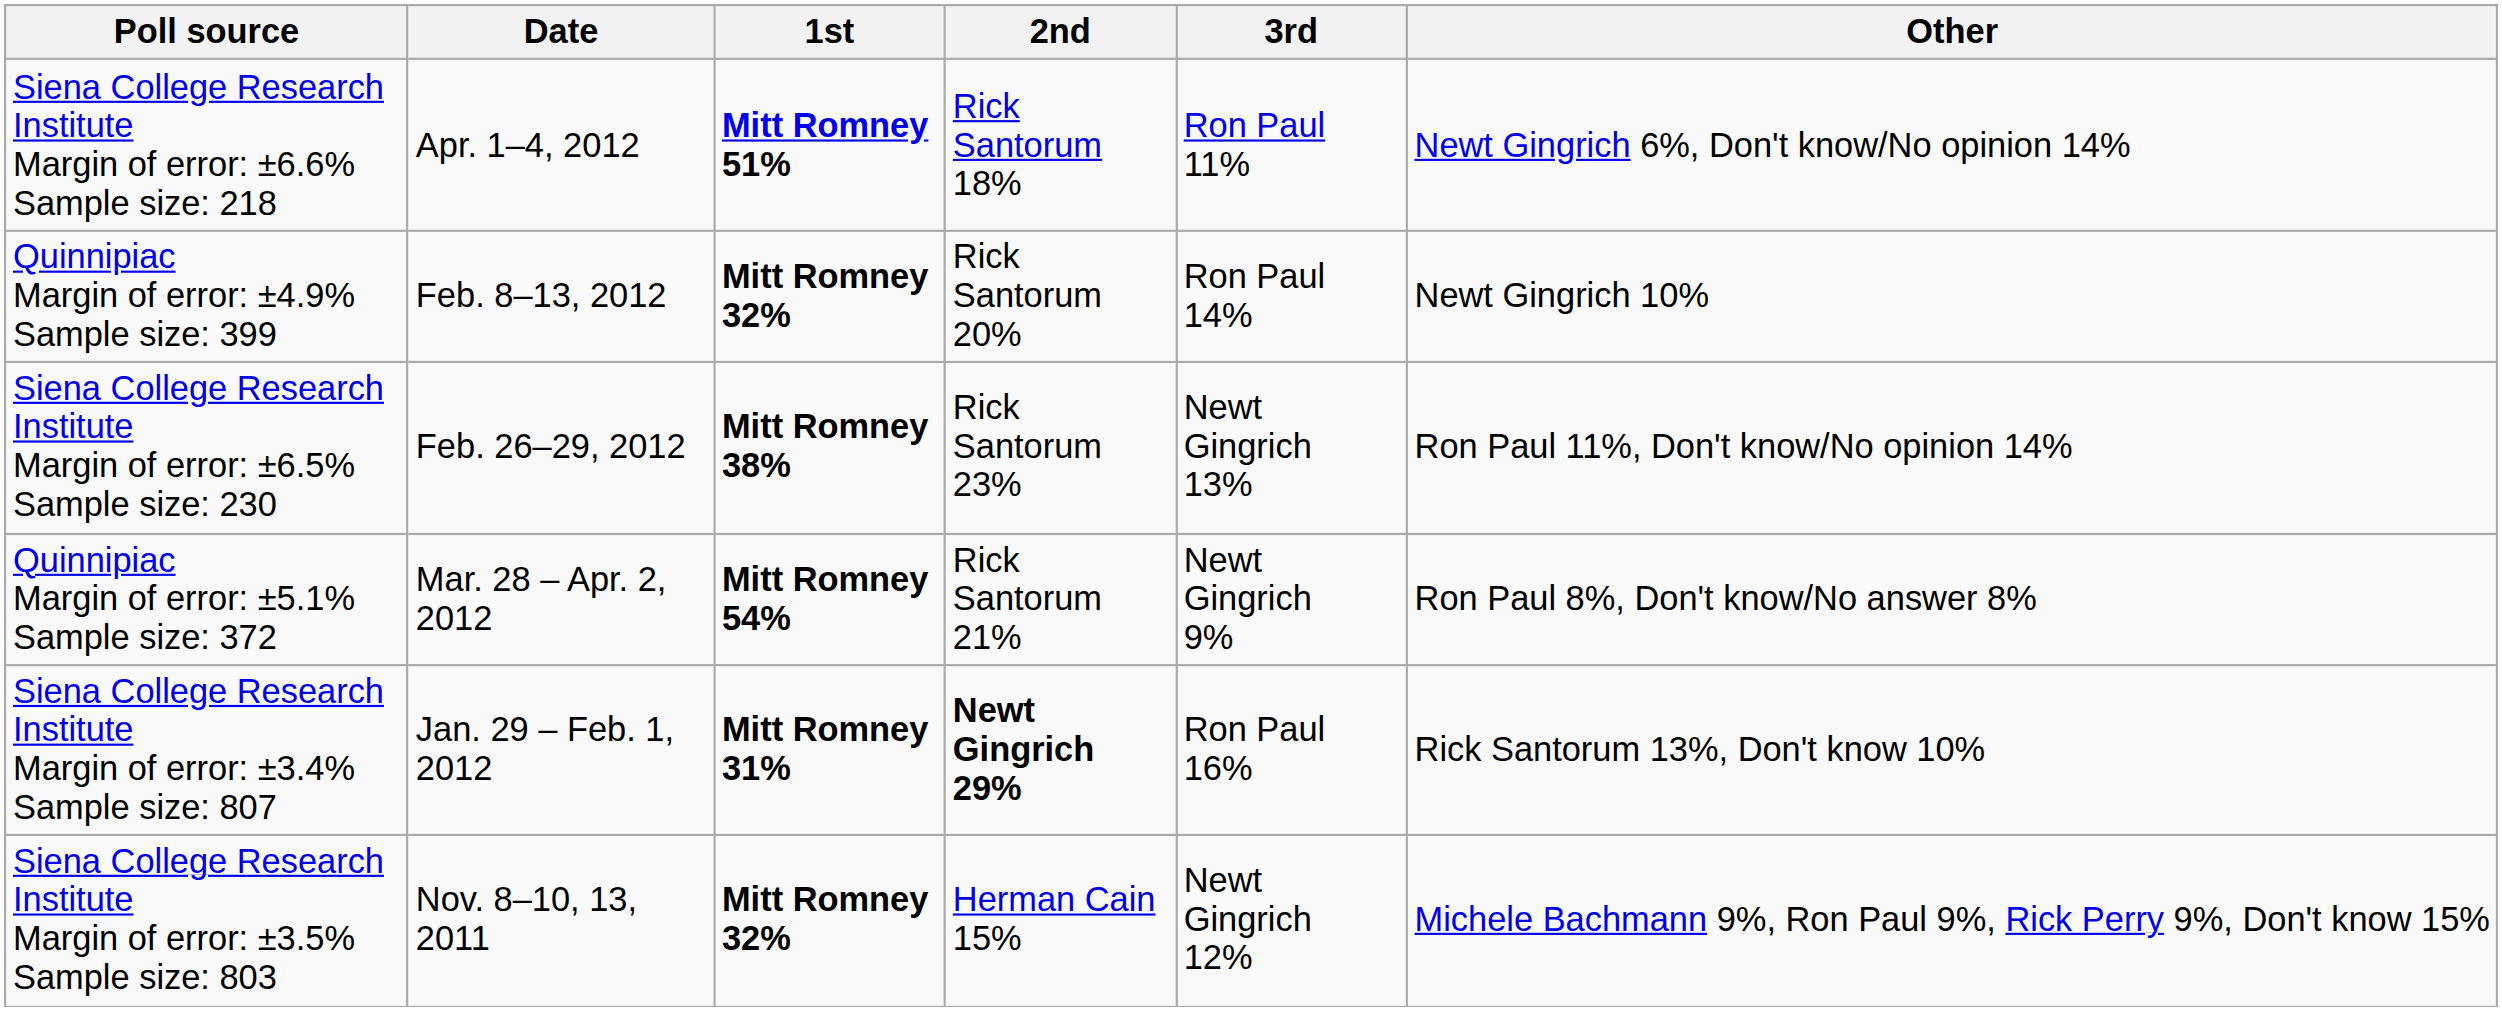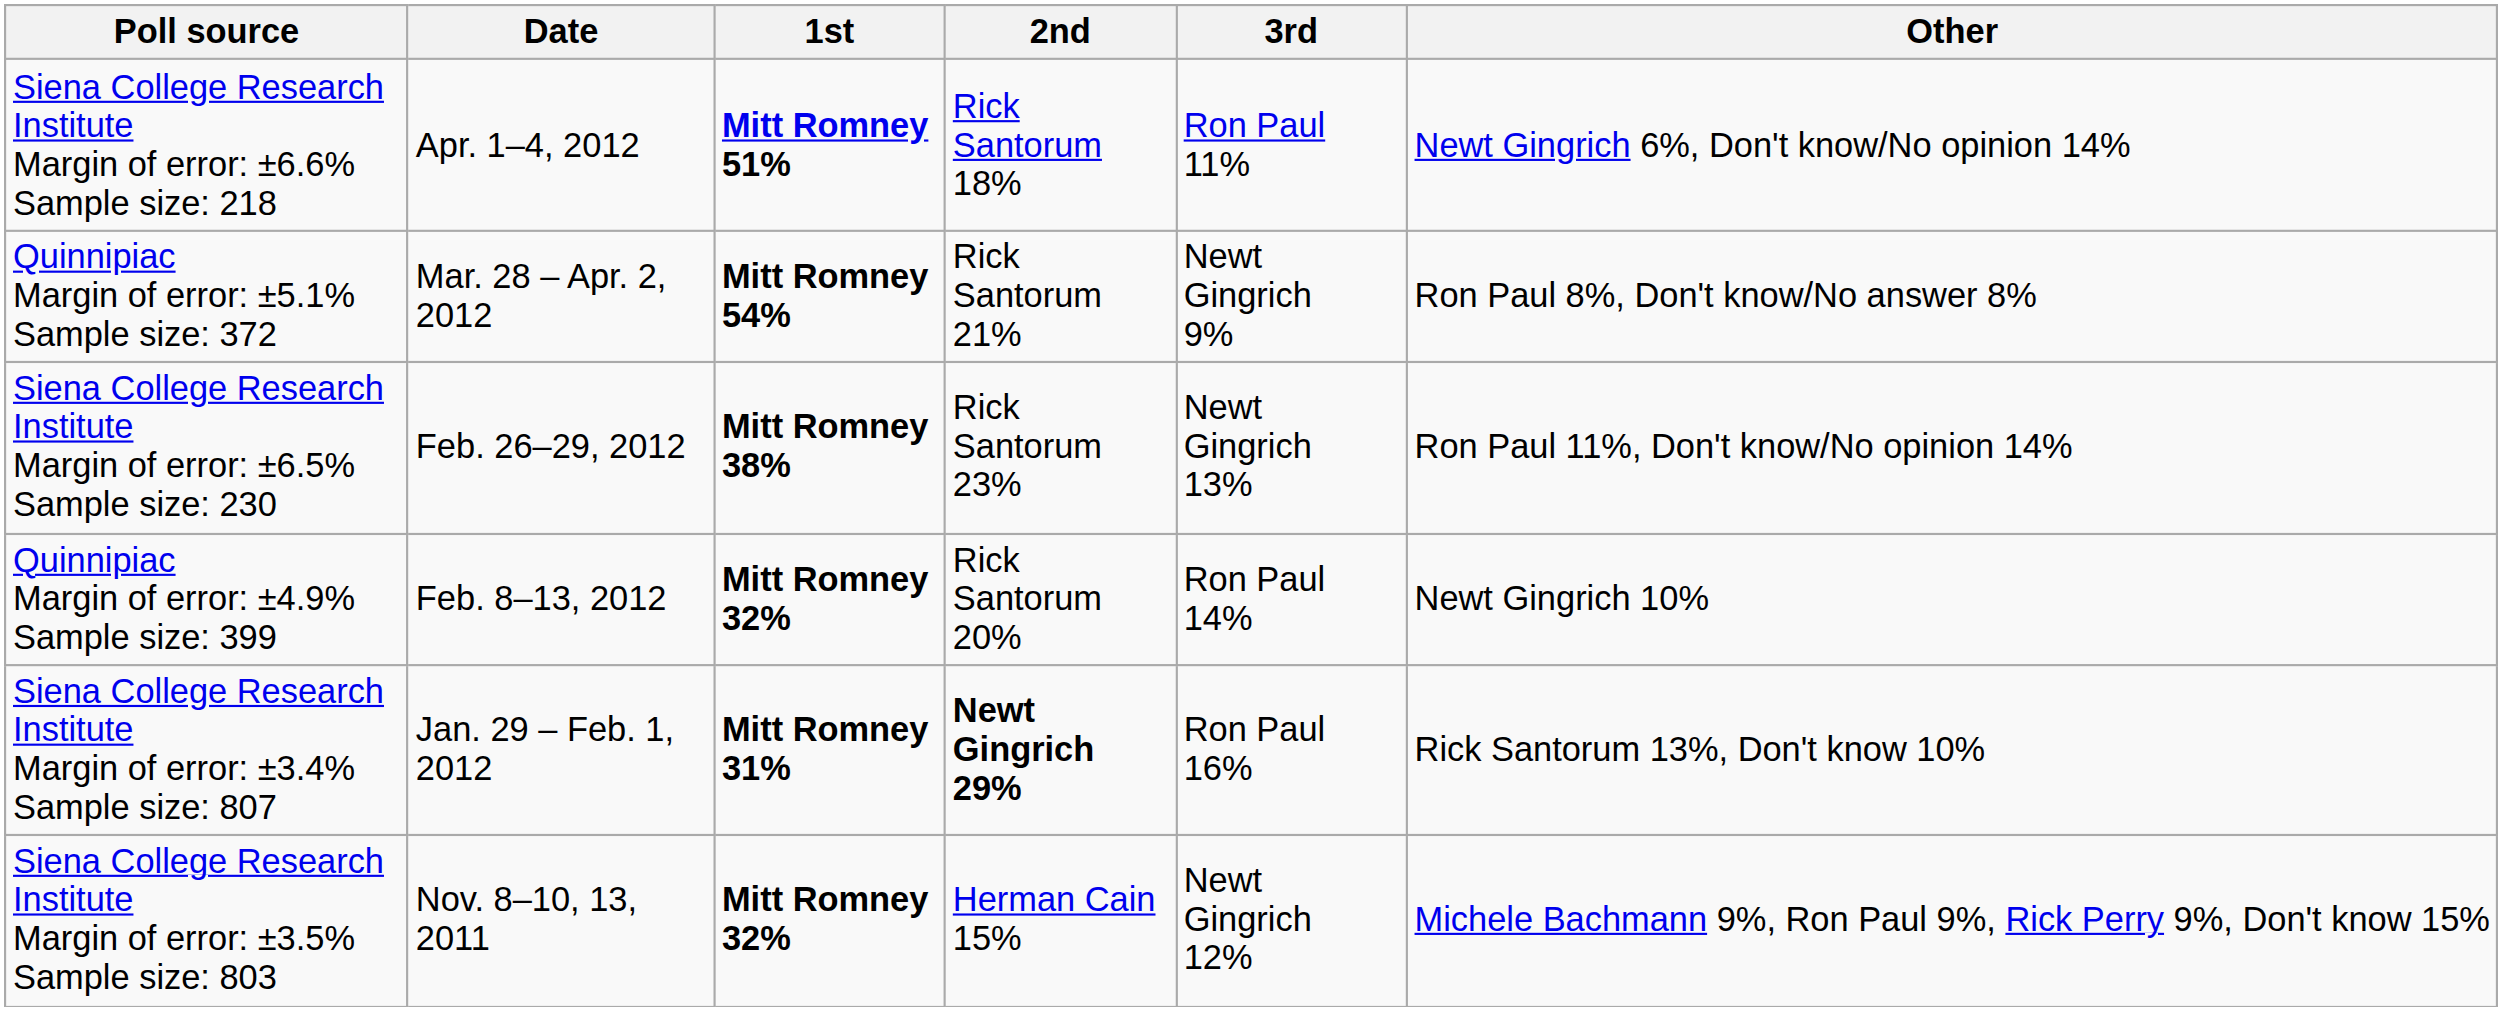rows swapped: Quinnipiac Margin of error: ±5.1% Sample size: 372 <-> Quinnipiac Margin of error: ±4.9% Sample size: 399
